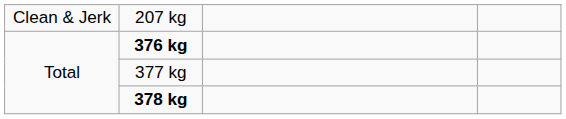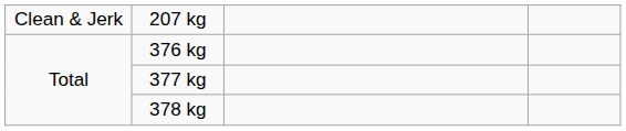row 2 | column 2: bold -> normal
row 4 | column 2: bold -> normal
